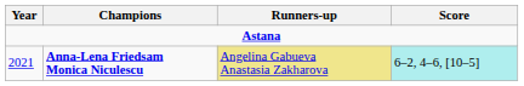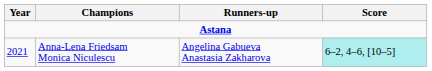2021 | Champions: bold -> normal
2021 | Runners-up: khaki background -> no background
